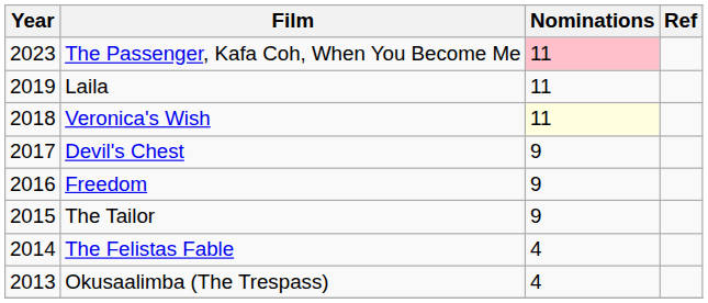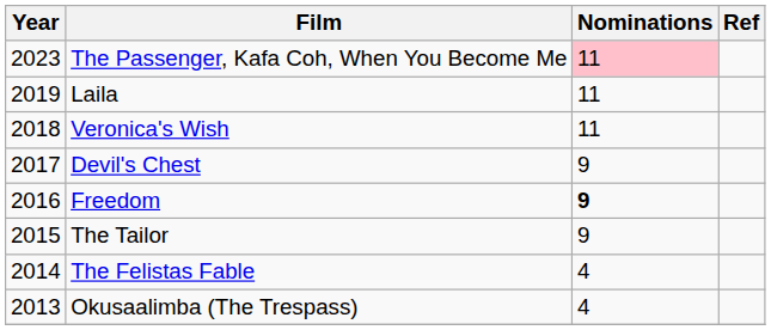Veronica's Wish | Nominations: lightyellow background -> no background
Freedom | Nominations: normal -> bold
